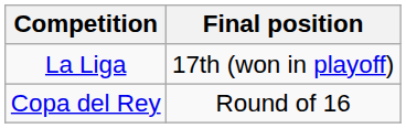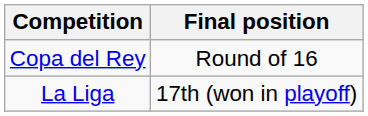rows swapped: La Liga <-> Copa del Rey
